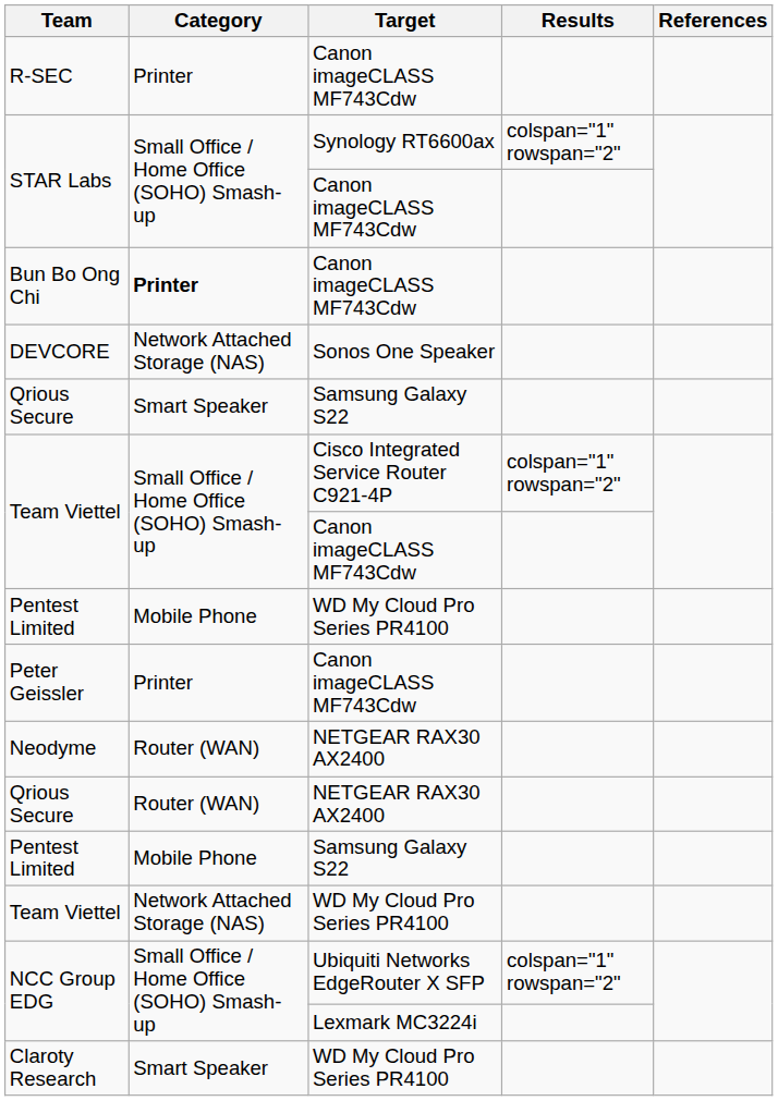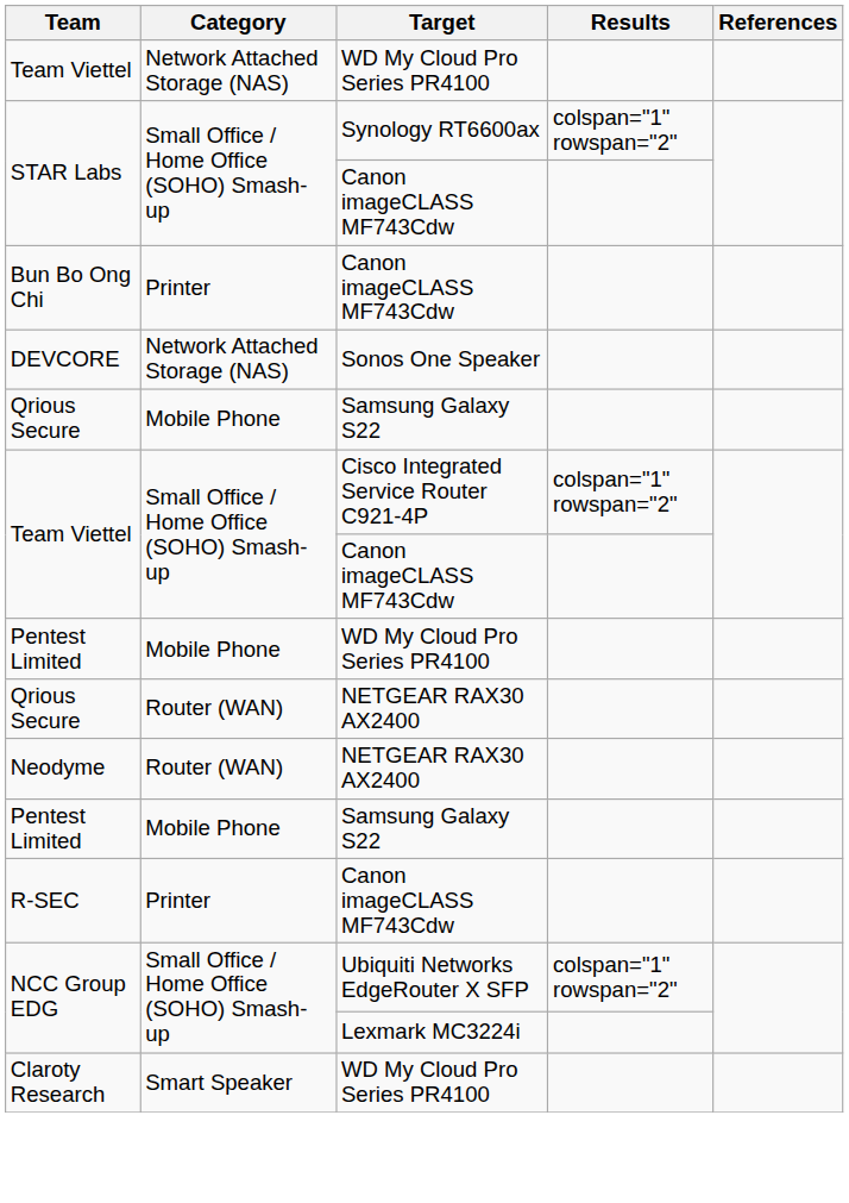rows swapped: Team Viettel / WD My Cloud Pro Series PR4100 <-> R-SEC
Bun Bo Ong Chi | Category: bold -> normal
Qrious Secure / Samsung Galaxy S22 | Category: Smart Speaker -> Mobile Phone
- row: Peter Geissler | Printer | Canon imageCLASS MF743Cdw
rows swapped: Qrious Secure / NETGEAR RAX30 AX2400 <-> Neodyme
